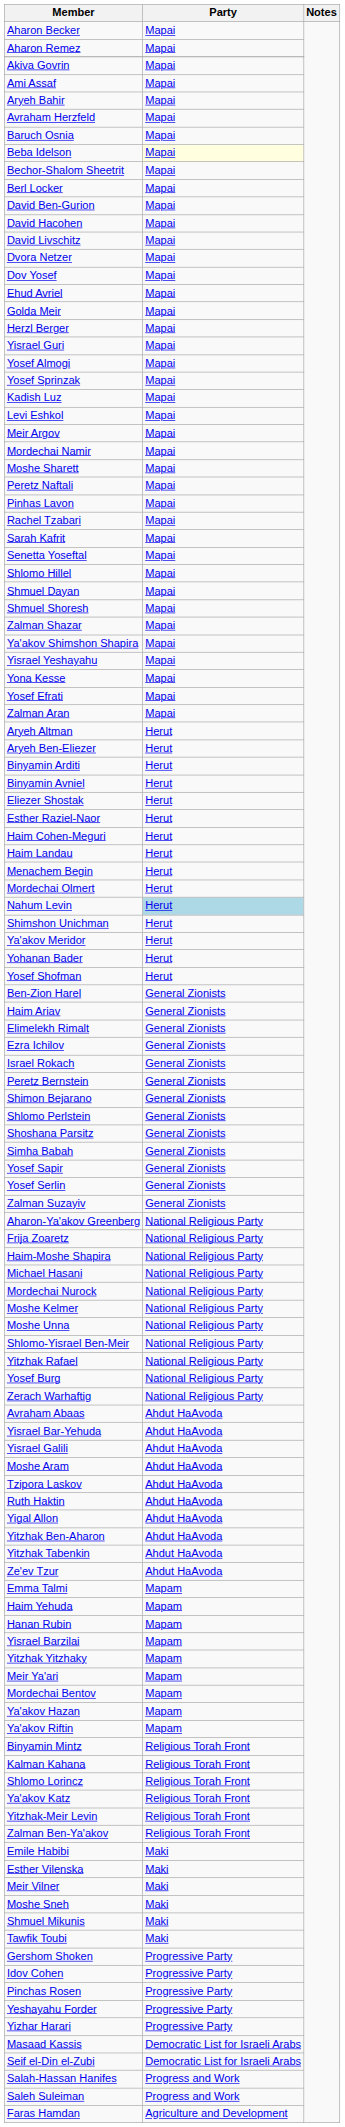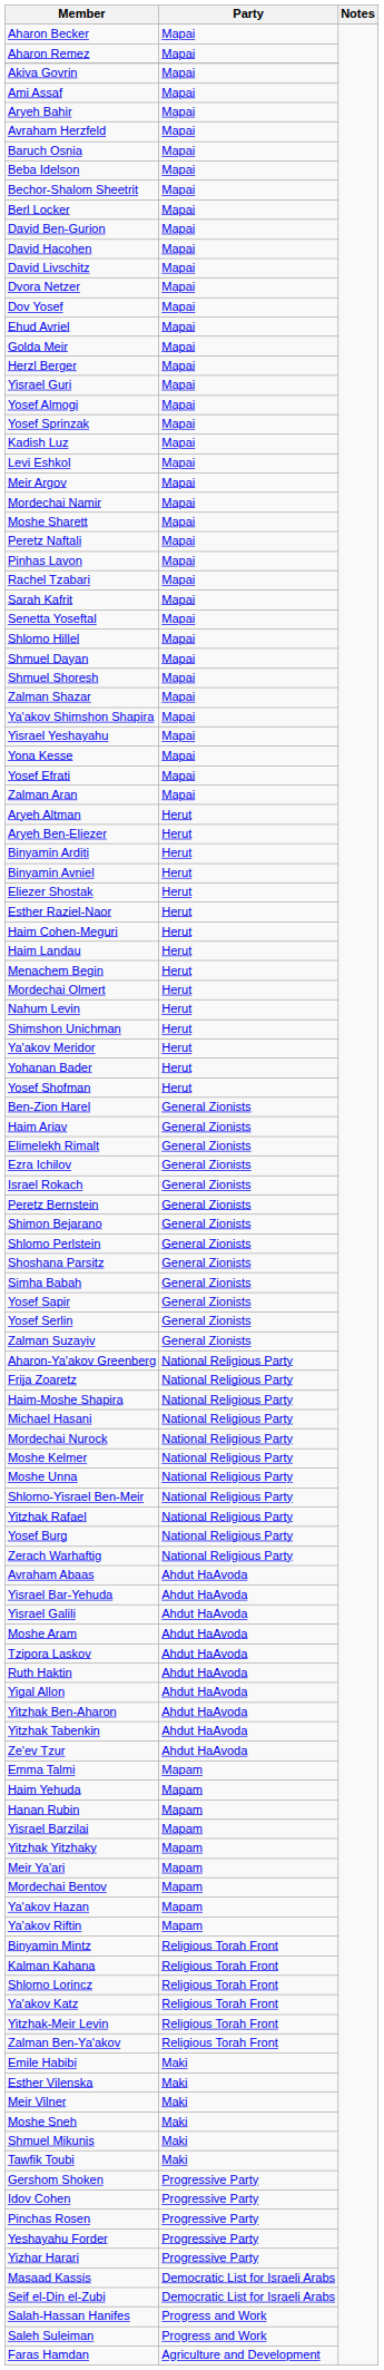Beba Idelson | Party: lightyellow background -> no background
Nahum Levin | Party: lightblue background -> no background
